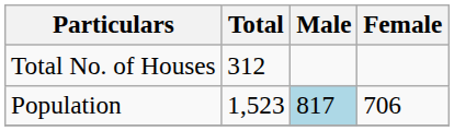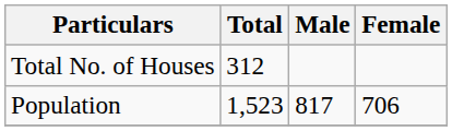Population | Male: lightblue background -> no background
